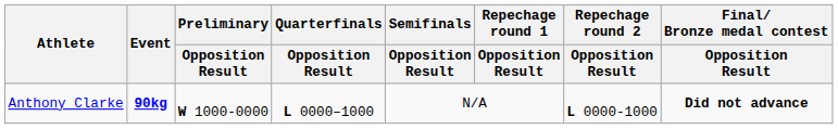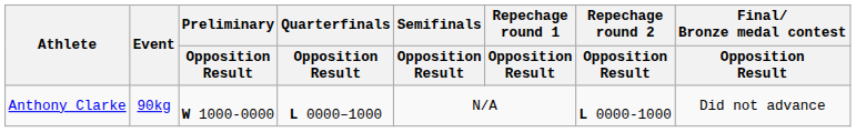Anthony Clarke | Event: bold -> normal
Anthony Clarke | Final/ Bronze medal contest / Opposition Result: bold -> normal
